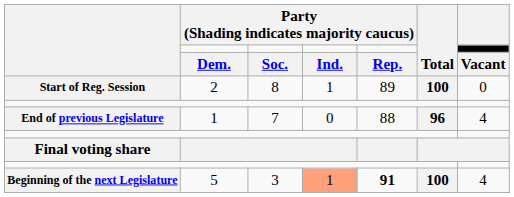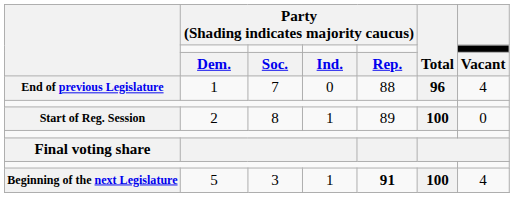rows swapped: End of previous Legislature <-> Start of Reg. Session
Beginning of the next Legislature | column 4: lightsalmon background -> no background
